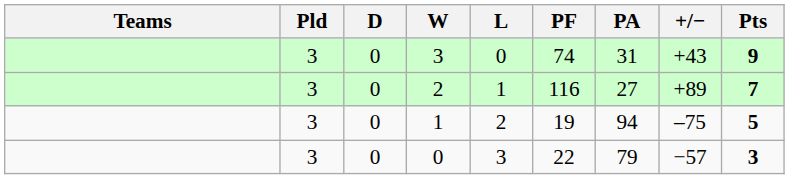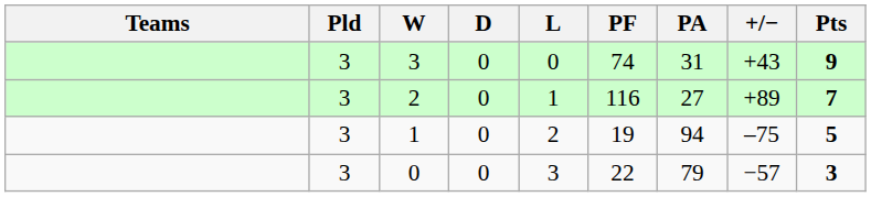columns swapped: W <-> D
